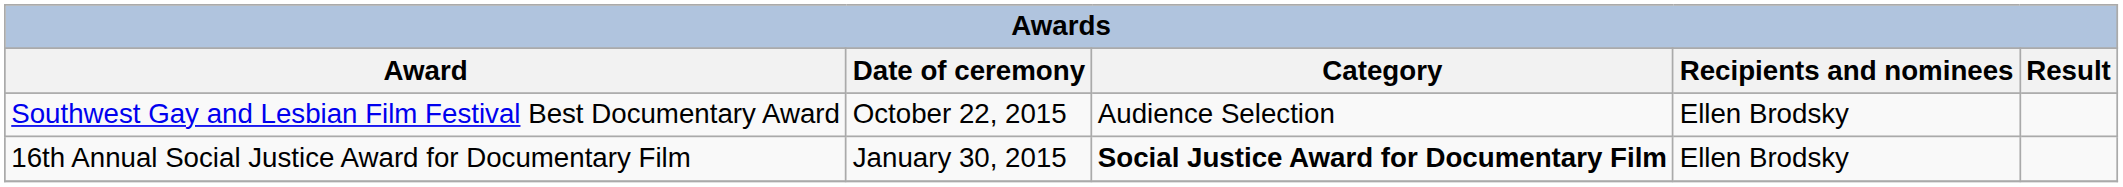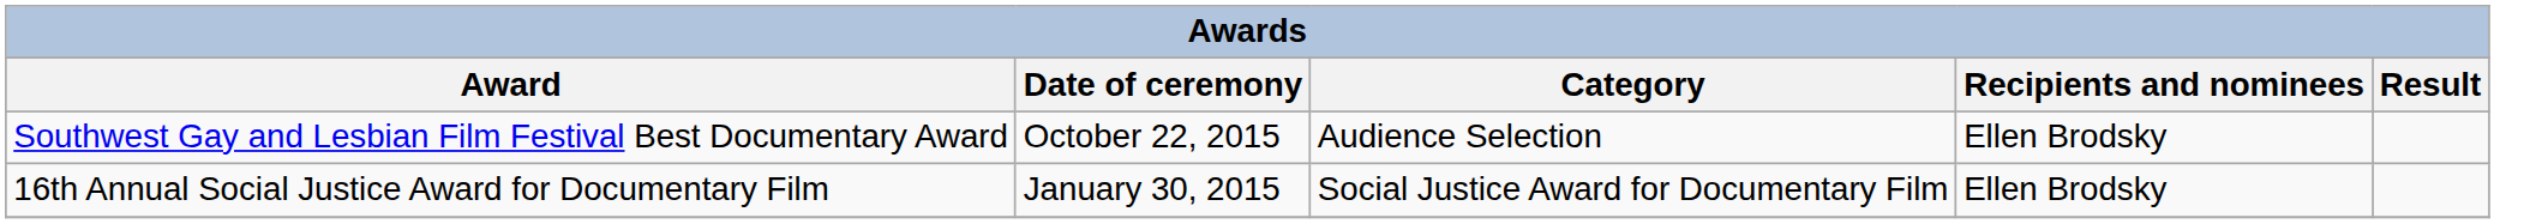16th Annual Social Justice Award for Documentary Film | Category: bold -> normal
